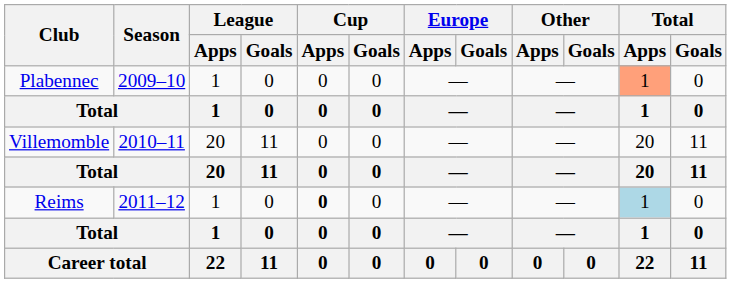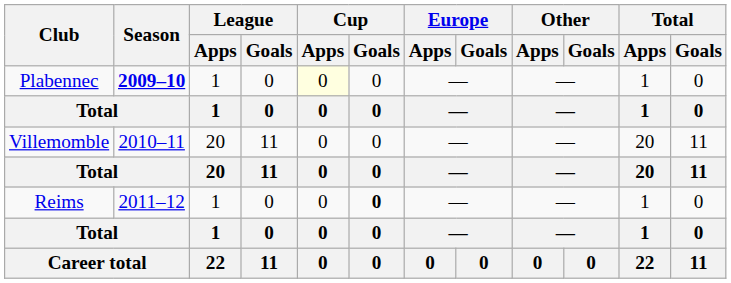Plabennec | Season: normal -> bold
Plabennec | Cup / Apps: no background -> lightyellow background
Plabennec | Total / Apps: lightsalmon background -> no background
Reims | Cup / Apps: bold -> normal
Reims | Cup / Goals: normal -> bold
Reims | Total / Apps: lightblue background -> no background
